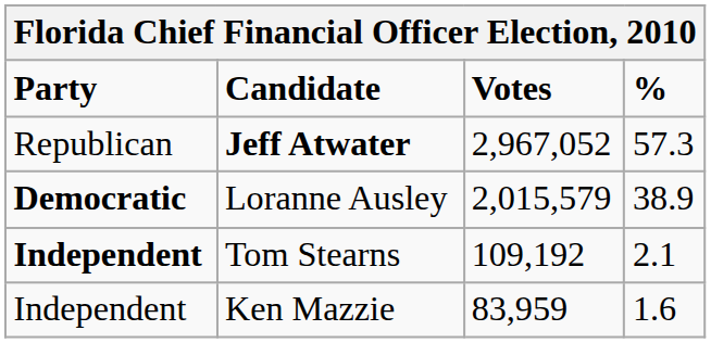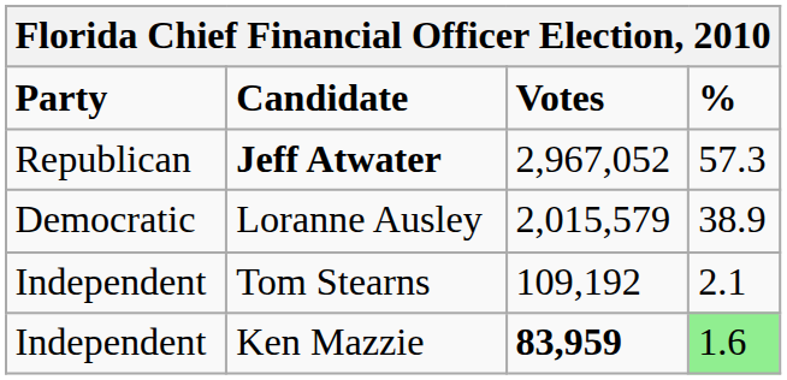Loranne Ausley | Party: bold -> normal
Tom Stearns | Party: bold -> normal
Ken Mazzie | Votes: normal -> bold
Ken Mazzie | %: no background -> lightgreen background
